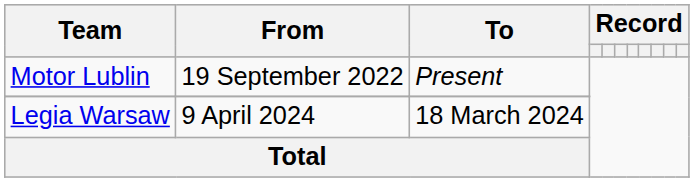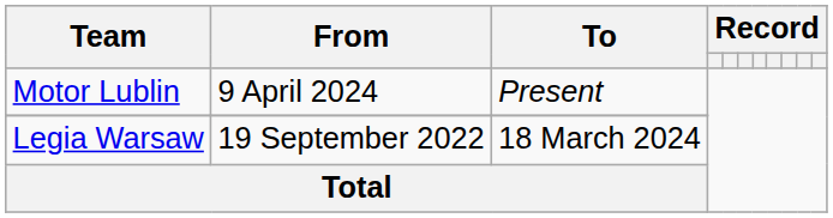Motor Lublin | From: 19 September 2022 -> 9 April 2024
Legia Warsaw | From: 9 April 2024 -> 19 September 2022
